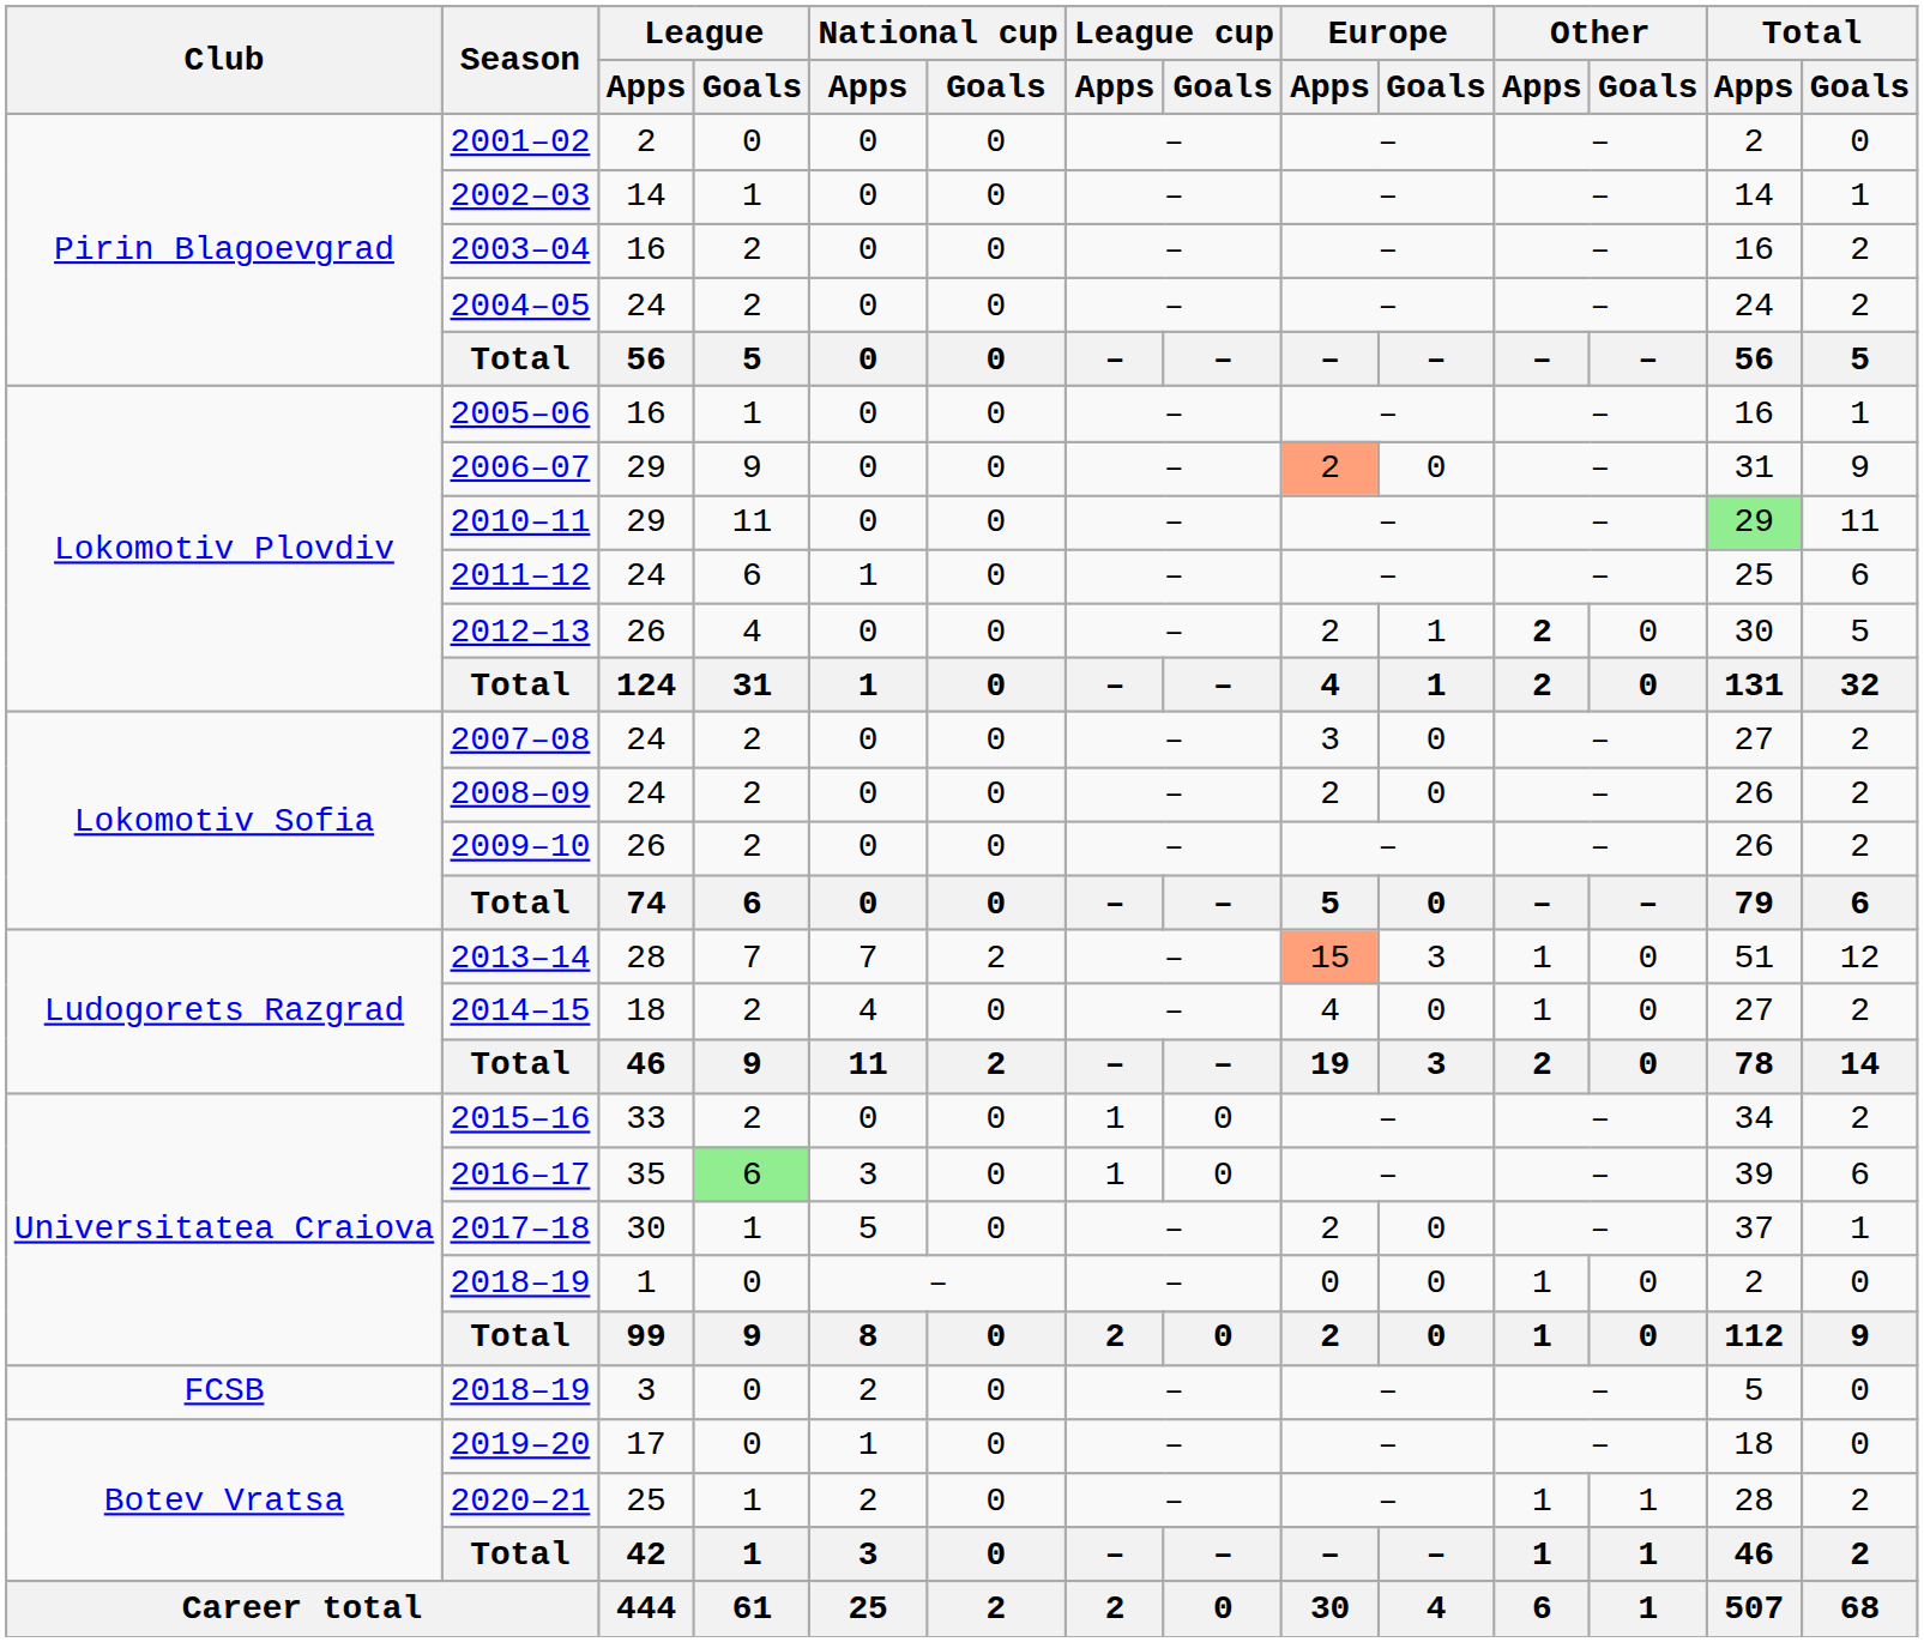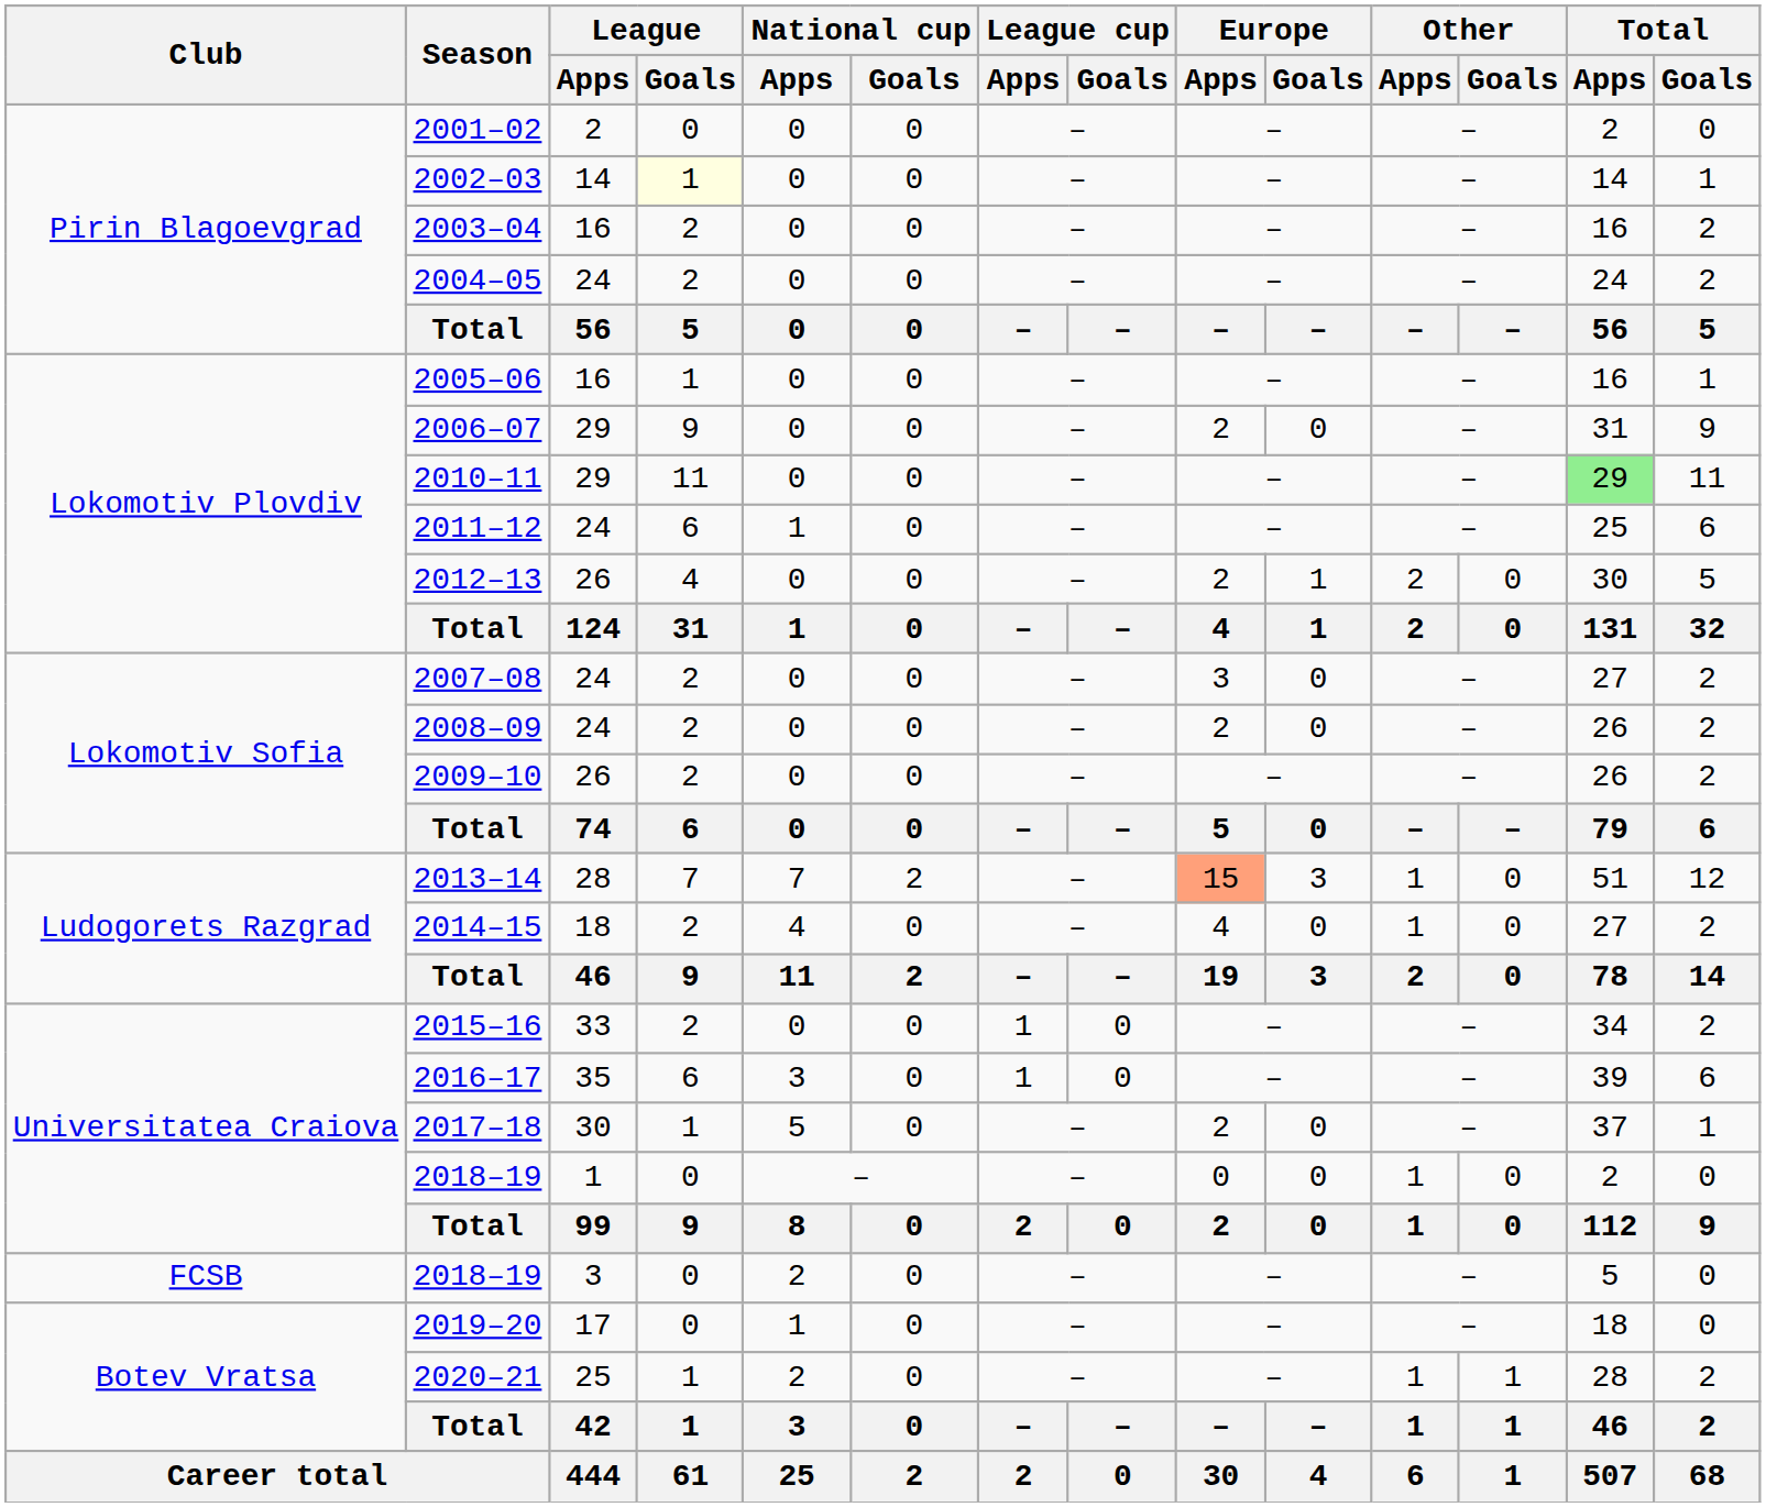2002–03 | League / Goals: no background -> lightyellow background
2006–07 | Europe / Apps: lightsalmon background -> no background
2012–13 | Other / Apps: bold -> normal
2016–17 | League / Goals: lightgreen background -> no background
